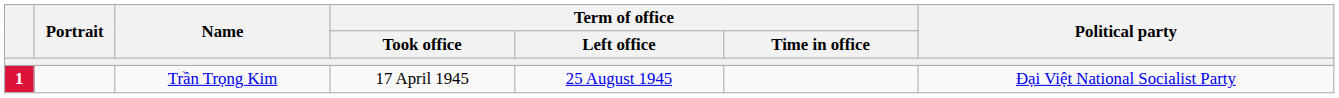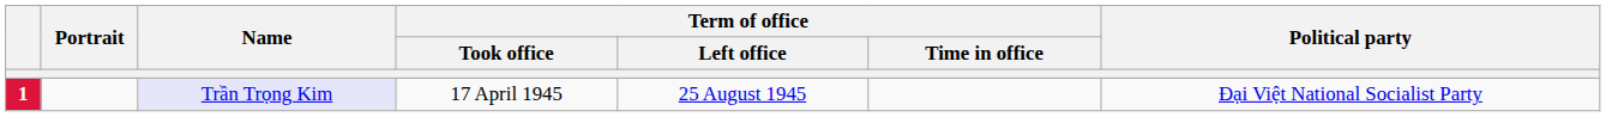1 | Name: no background -> lavender background
